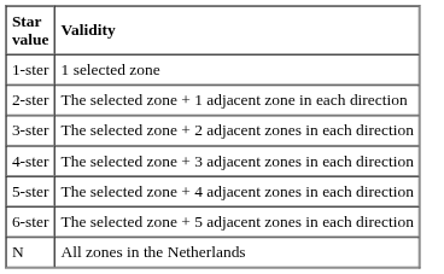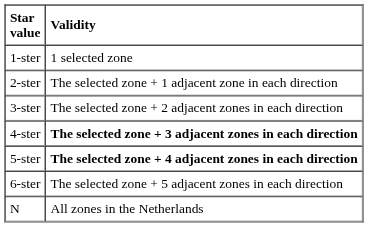4-ster | Validity: normal -> bold
5-ster | Validity: normal -> bold
